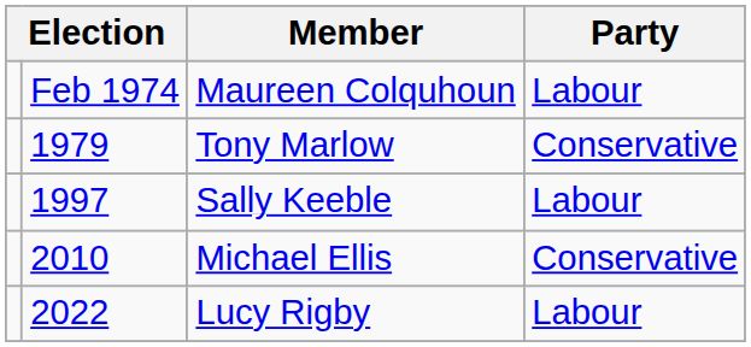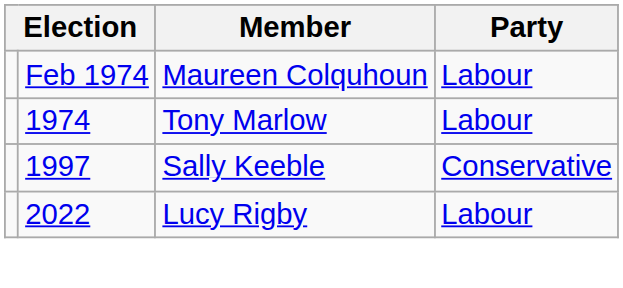Tony Marlow | column 2: 1979 -> 1974
Tony Marlow | Party: Conservative -> Labour
Sally Keeble | Party: Labour -> Conservative
- row: 2010 | Michael Ellis | Conservative
